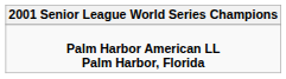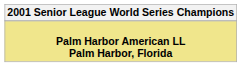row 2 | column 1: no background -> khaki background
